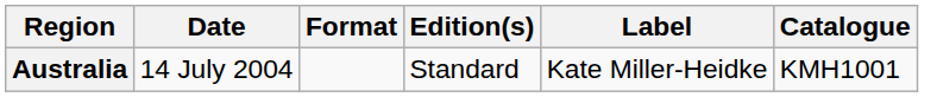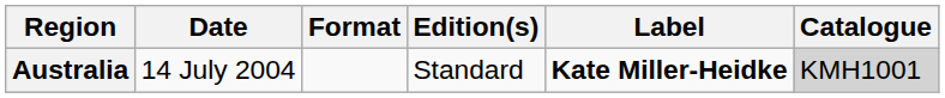Australia | Label: normal -> bold
Australia | Catalogue: no background -> lightgrey background
